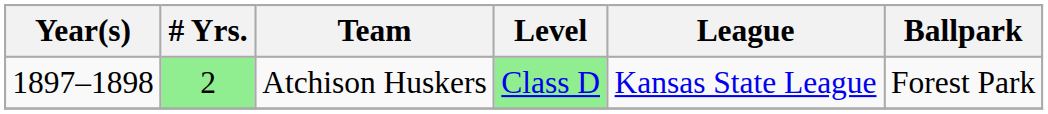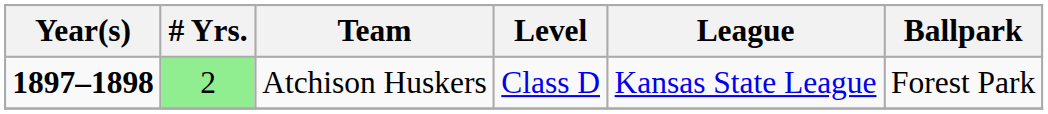Atchison Huskers | Year(s): normal -> bold
Atchison Huskers | Level: lightgreen background -> no background
